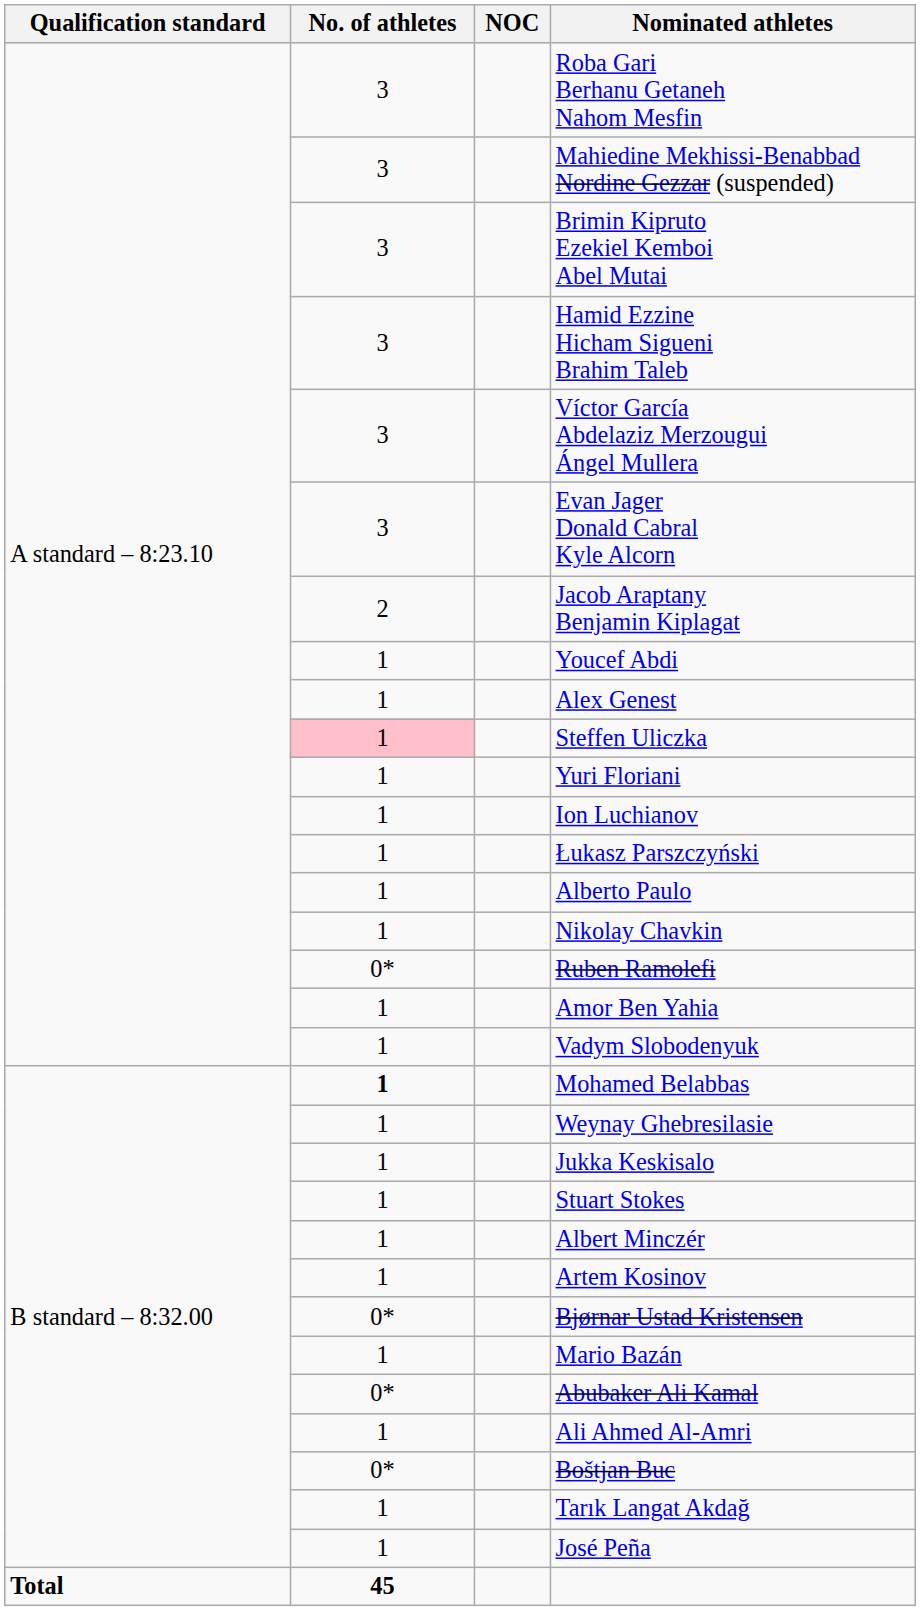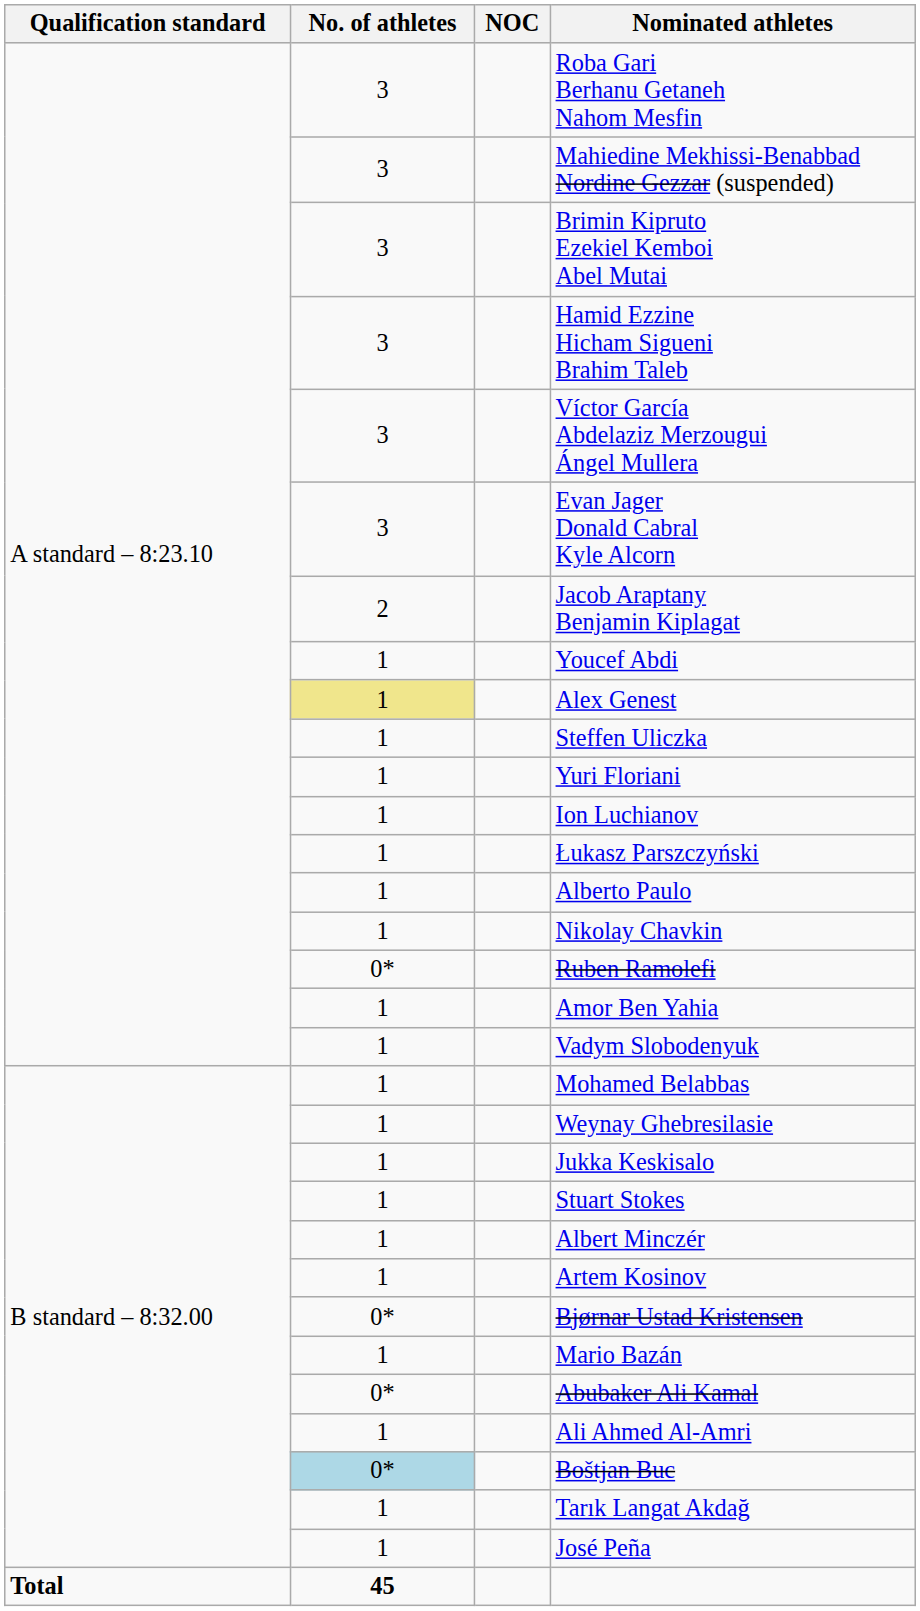Alex Genest | No. of athletes: no background -> khaki background
Steffen Uliczka | No. of athletes: pink background -> no background
Mohamed Belabbas | No. of athletes: bold -> normal
Boštjan Buc | No. of athletes: no background -> lightblue background
